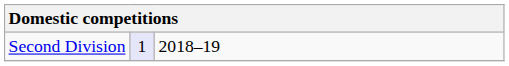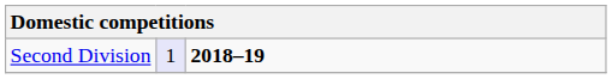Second Division | column 3: normal -> bold
